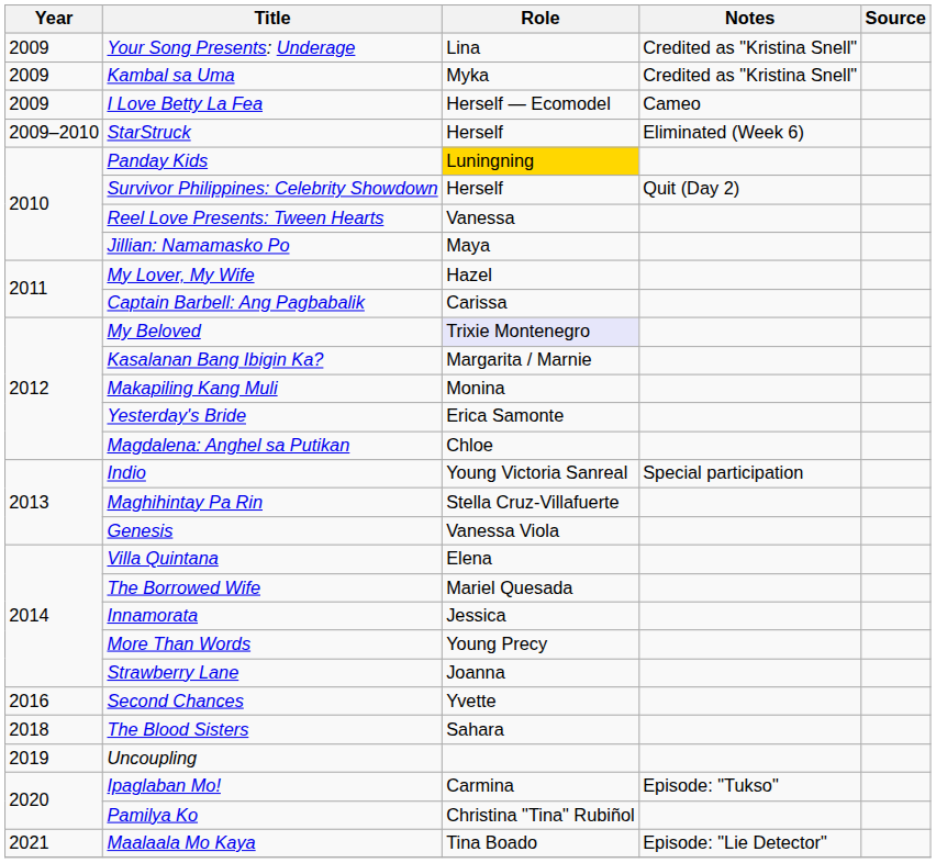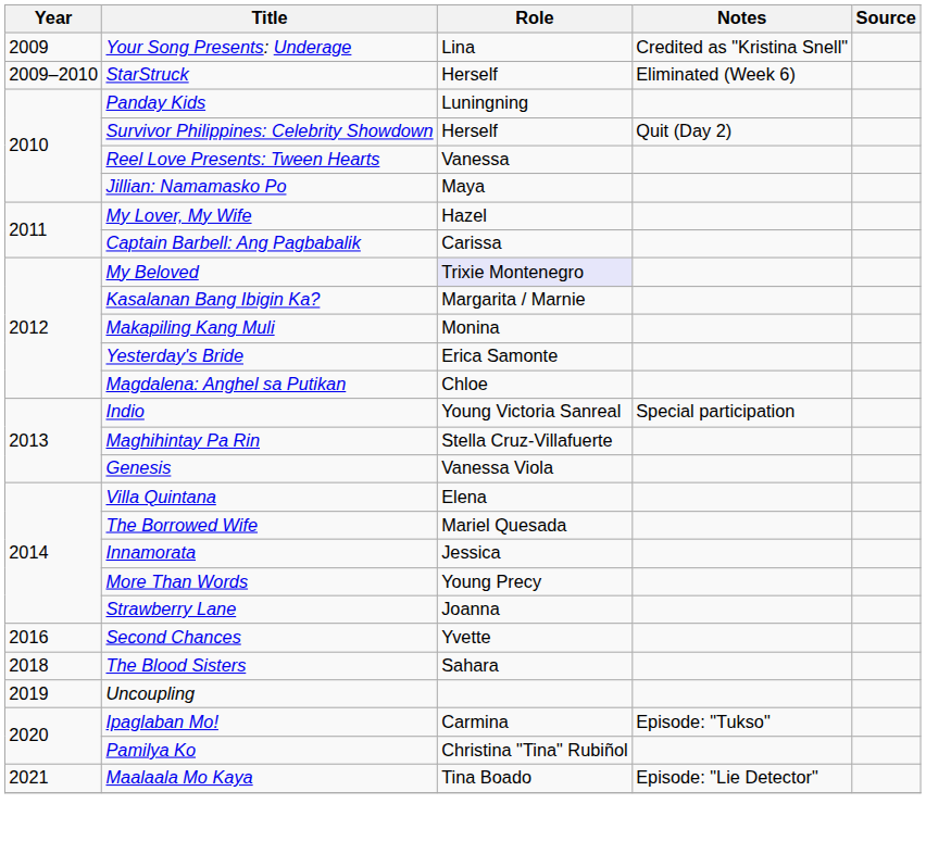- row: 2009 | Kambal sa Uma | Myka | Credited as "Kristina Snell"
- row: 2009 | I Love Betty La Fea | Herself ― Ecomodel | Cameo
Panday Kids | Role: gold background -> no background
